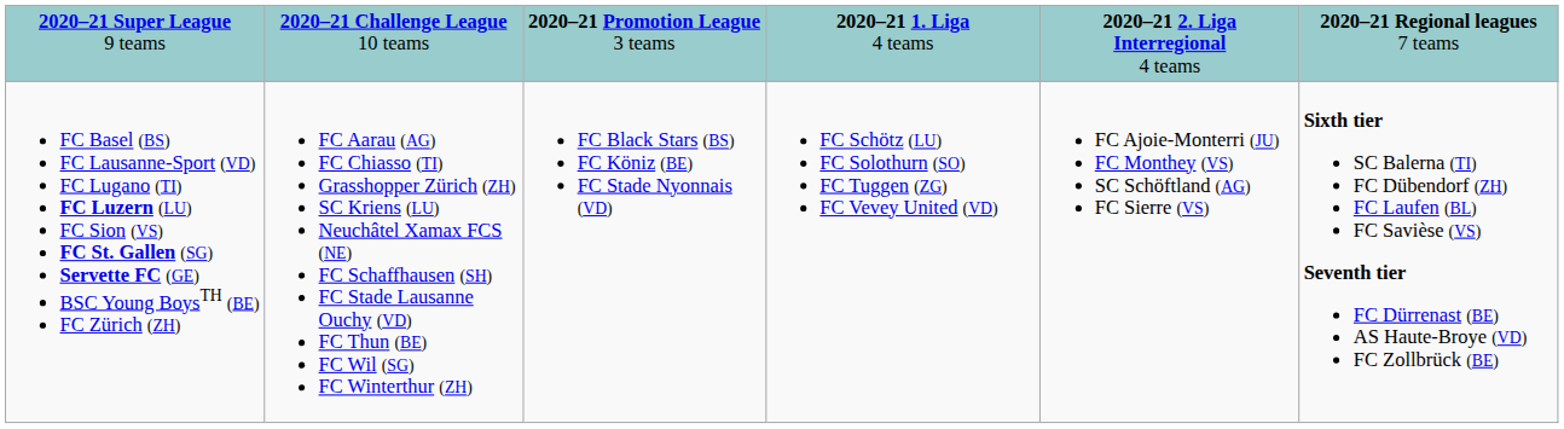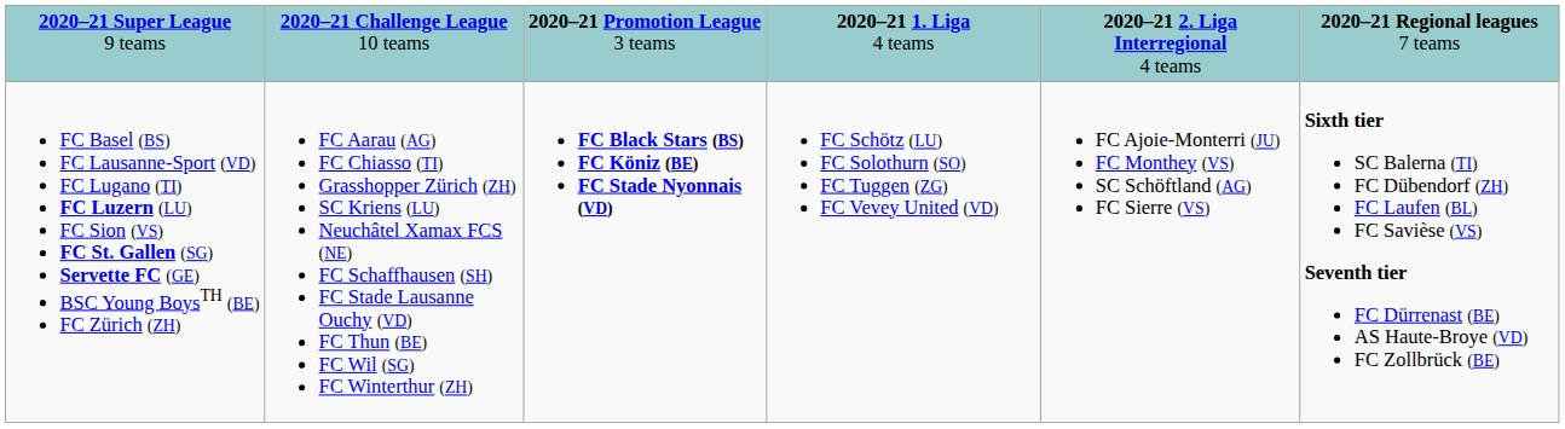row 2 | column 3: normal -> bold
